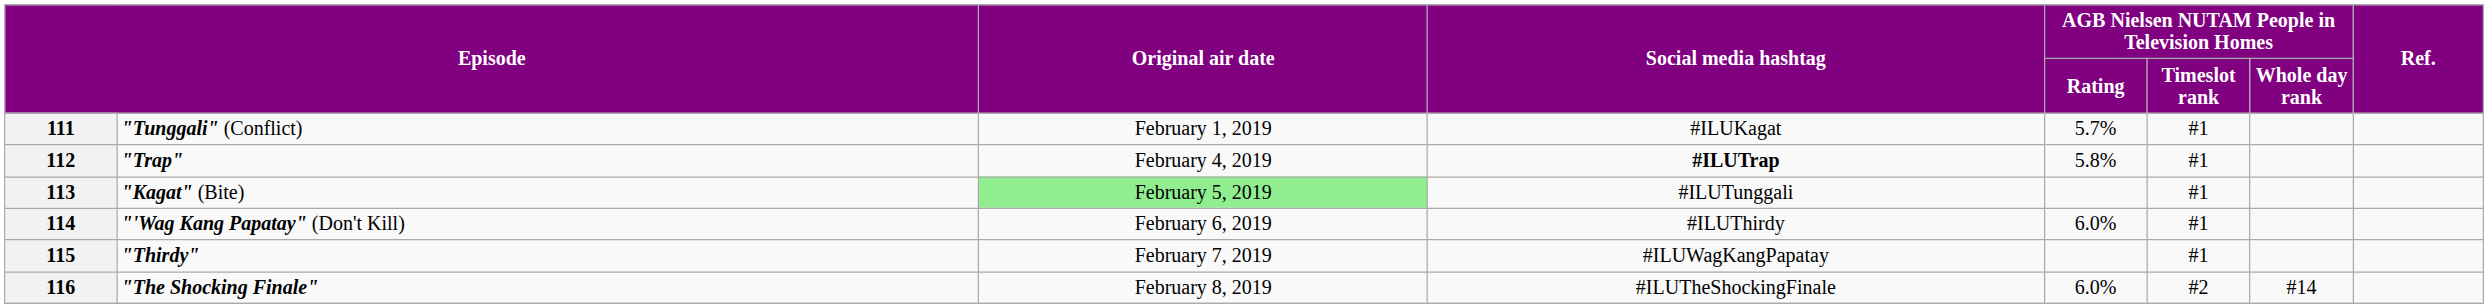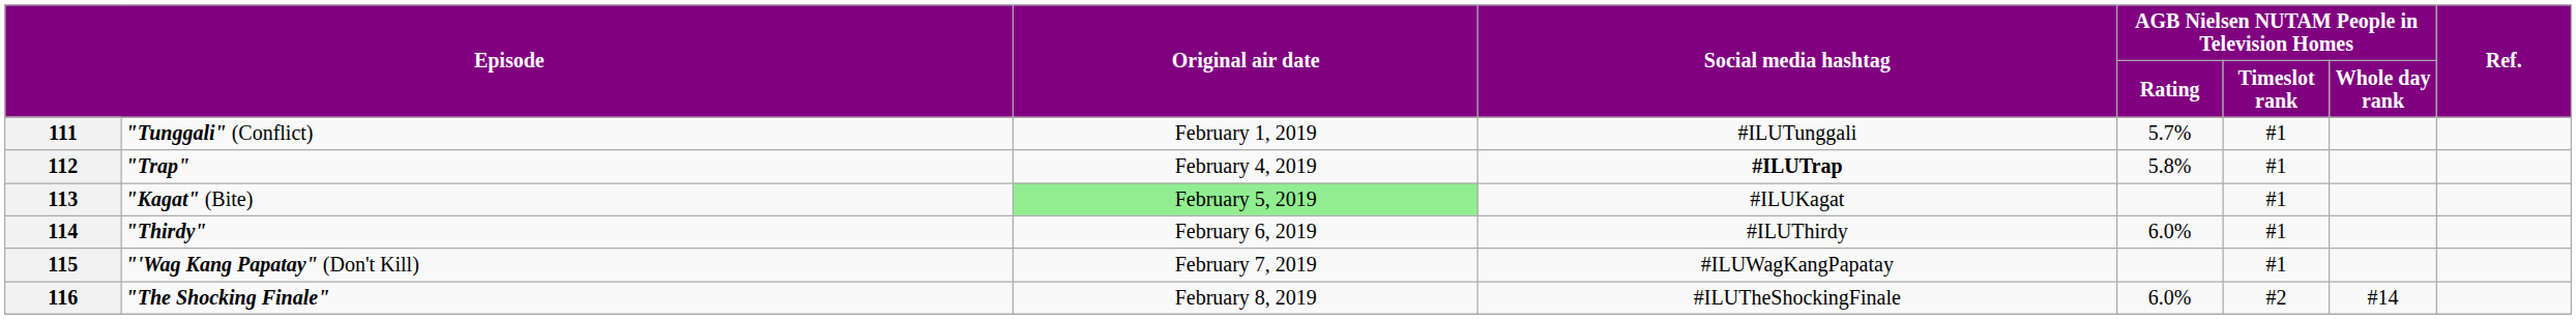111 | Social media hashtag: #ILUKagat -> #ILUTunggali
113 | Social media hashtag: #ILUTunggali -> #ILUKagat
114 | column 2: "'Wag Kang Papatay" (Don't Kill) -> "Thirdy"
115 | column 2: "Thirdy" -> "'Wag Kang Papatay" (Don't Kill)
